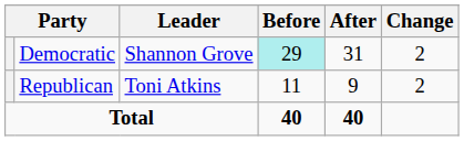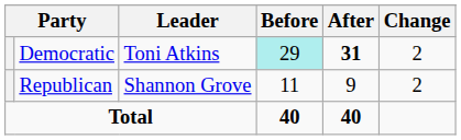Democratic | Leader: Shannon Grove -> Toni Atkins
Democratic | After: normal -> bold
Republican | Leader: Toni Atkins -> Shannon Grove
